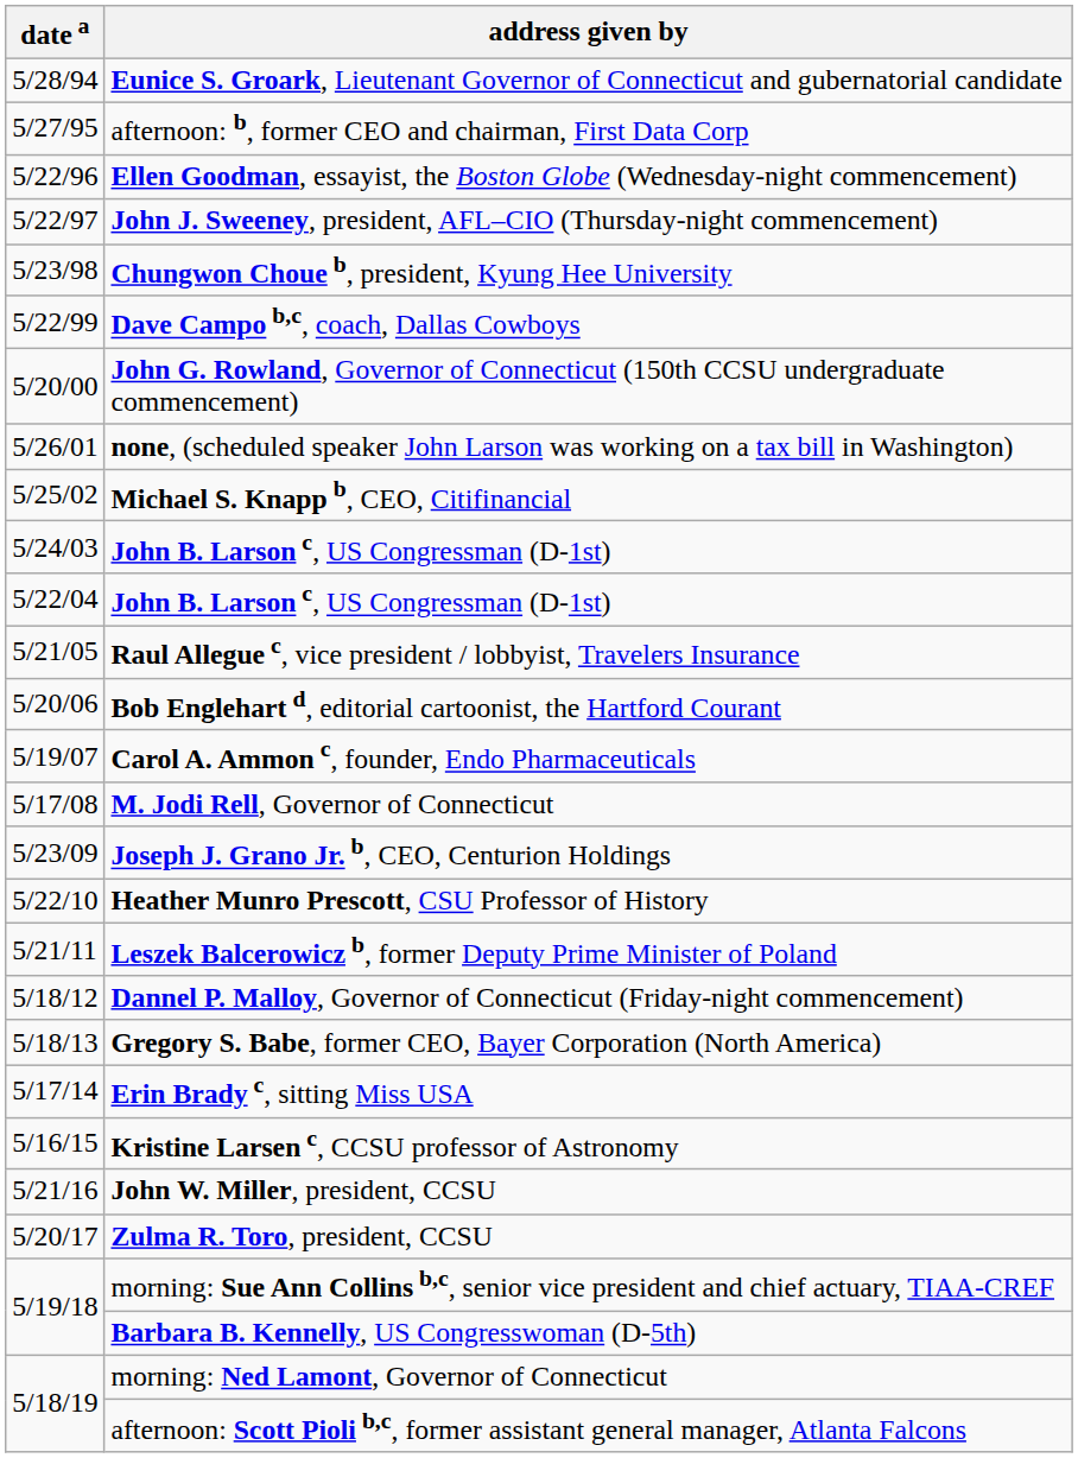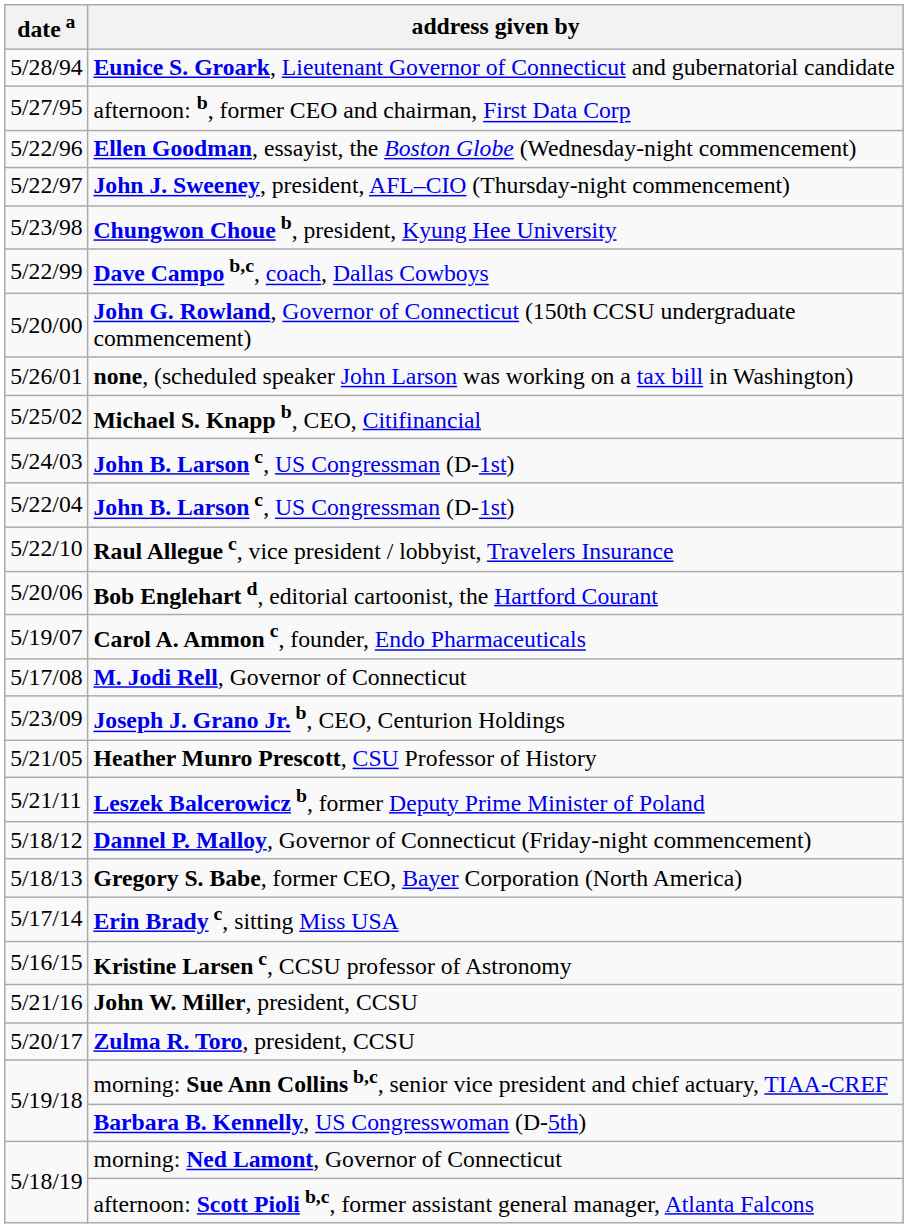row 13 | date a: 5/21/05 -> 5/22/10
row 18 | date a: 5/22/10 -> 5/21/05
